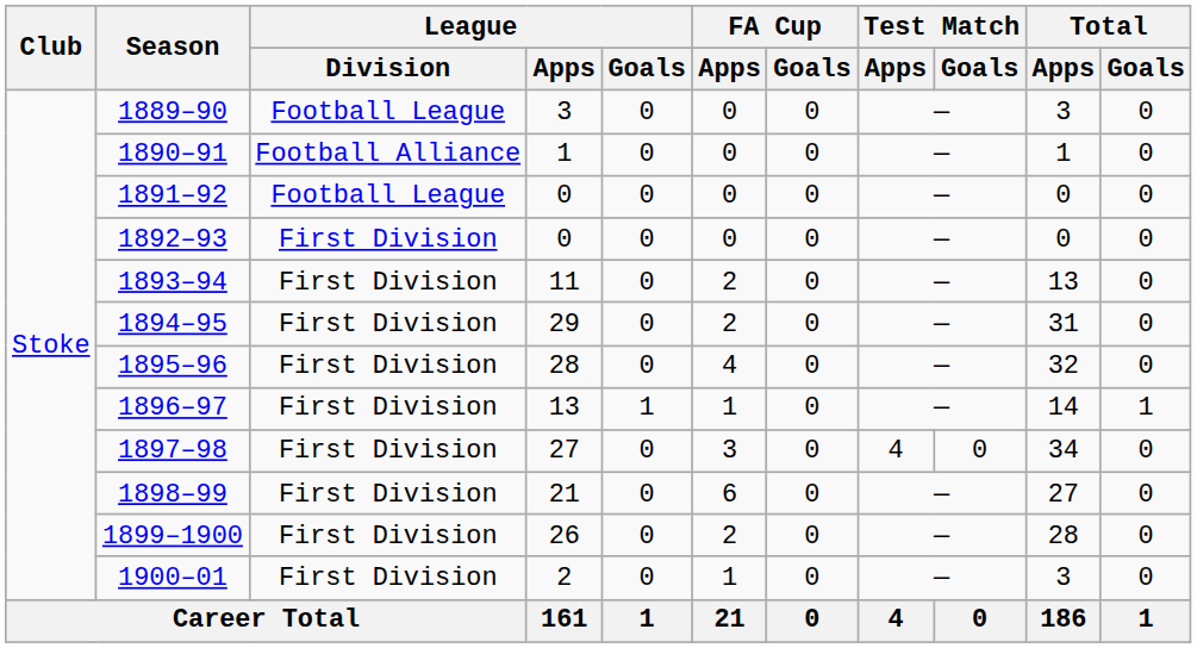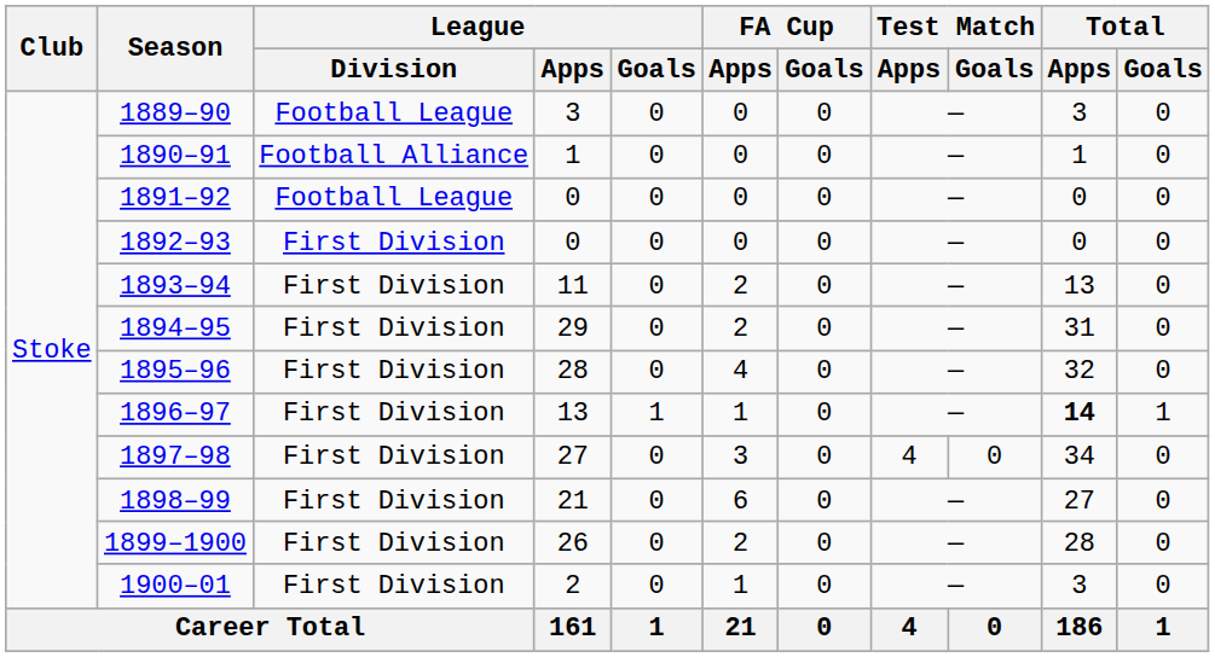1896–97 | Total / Apps: normal -> bold
